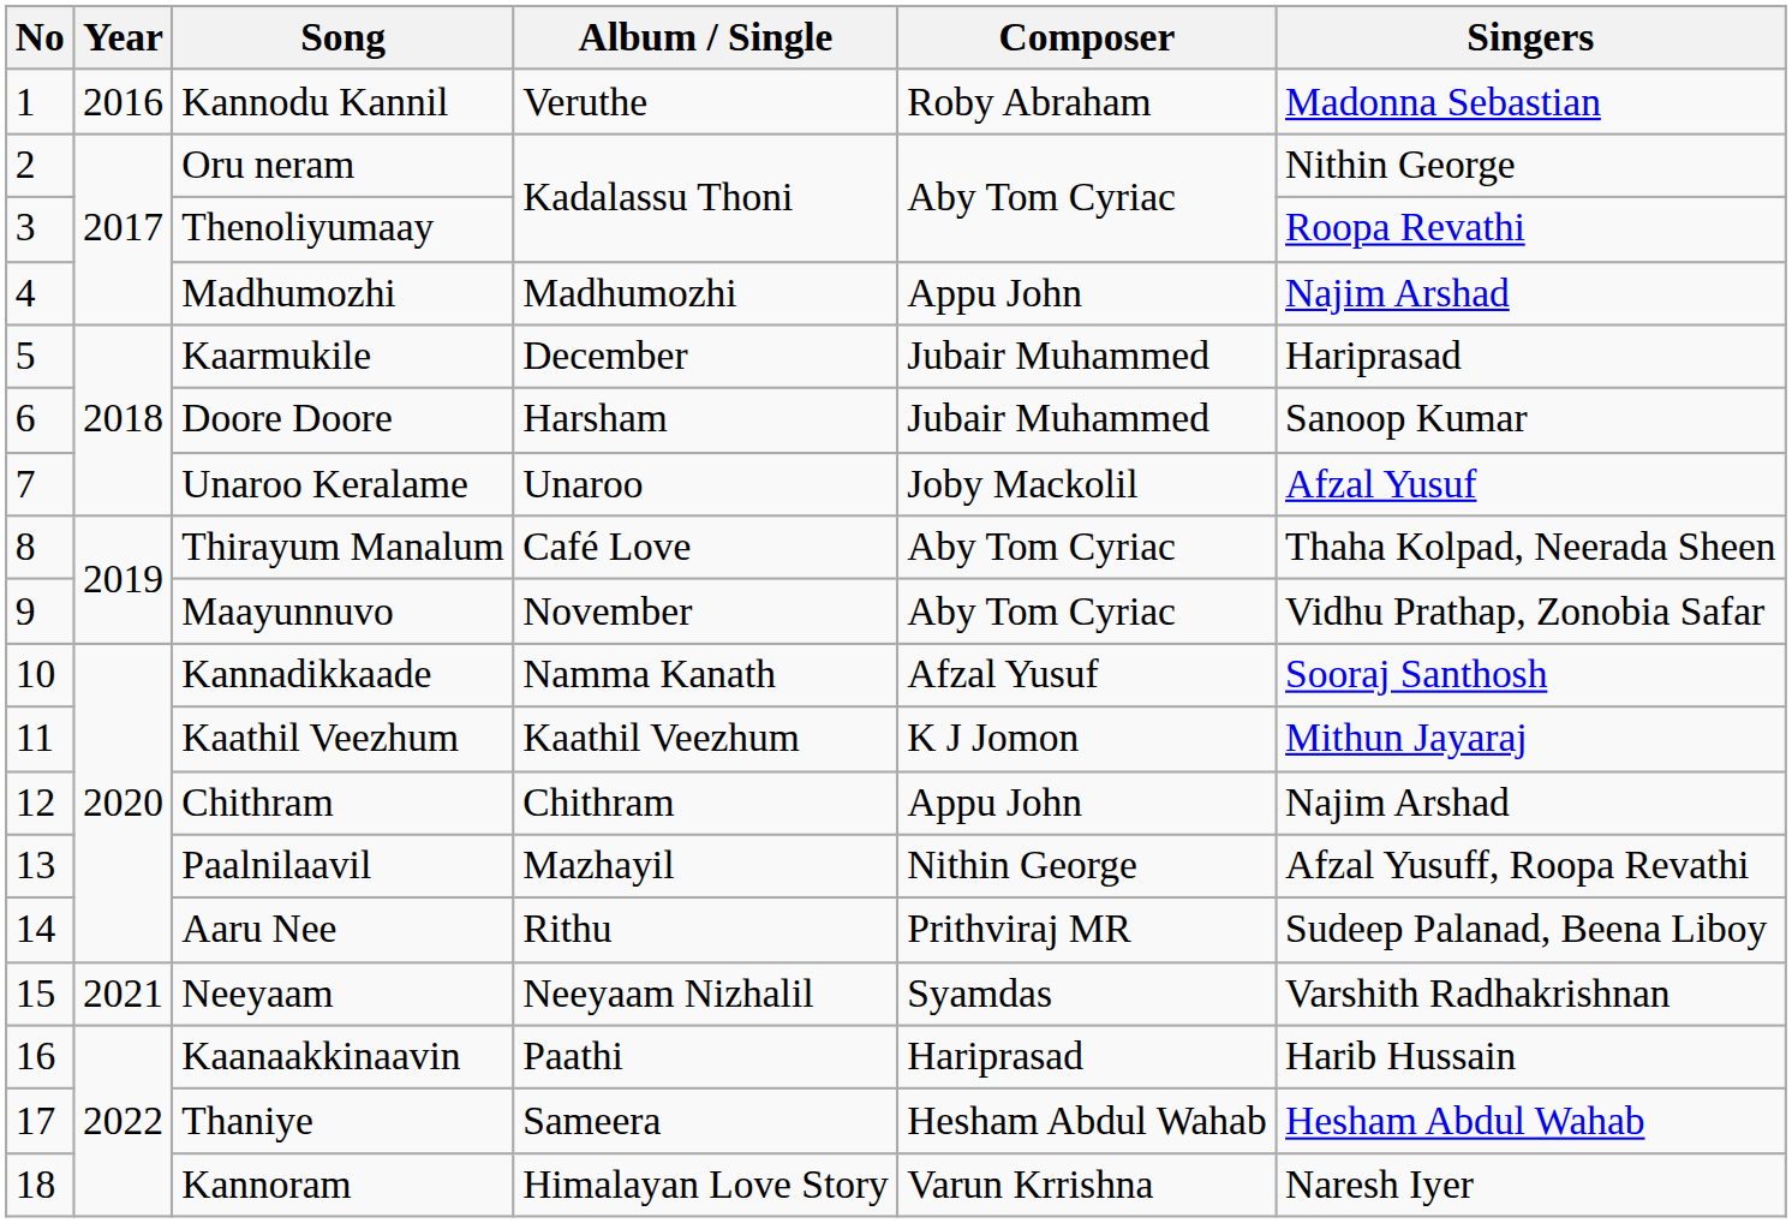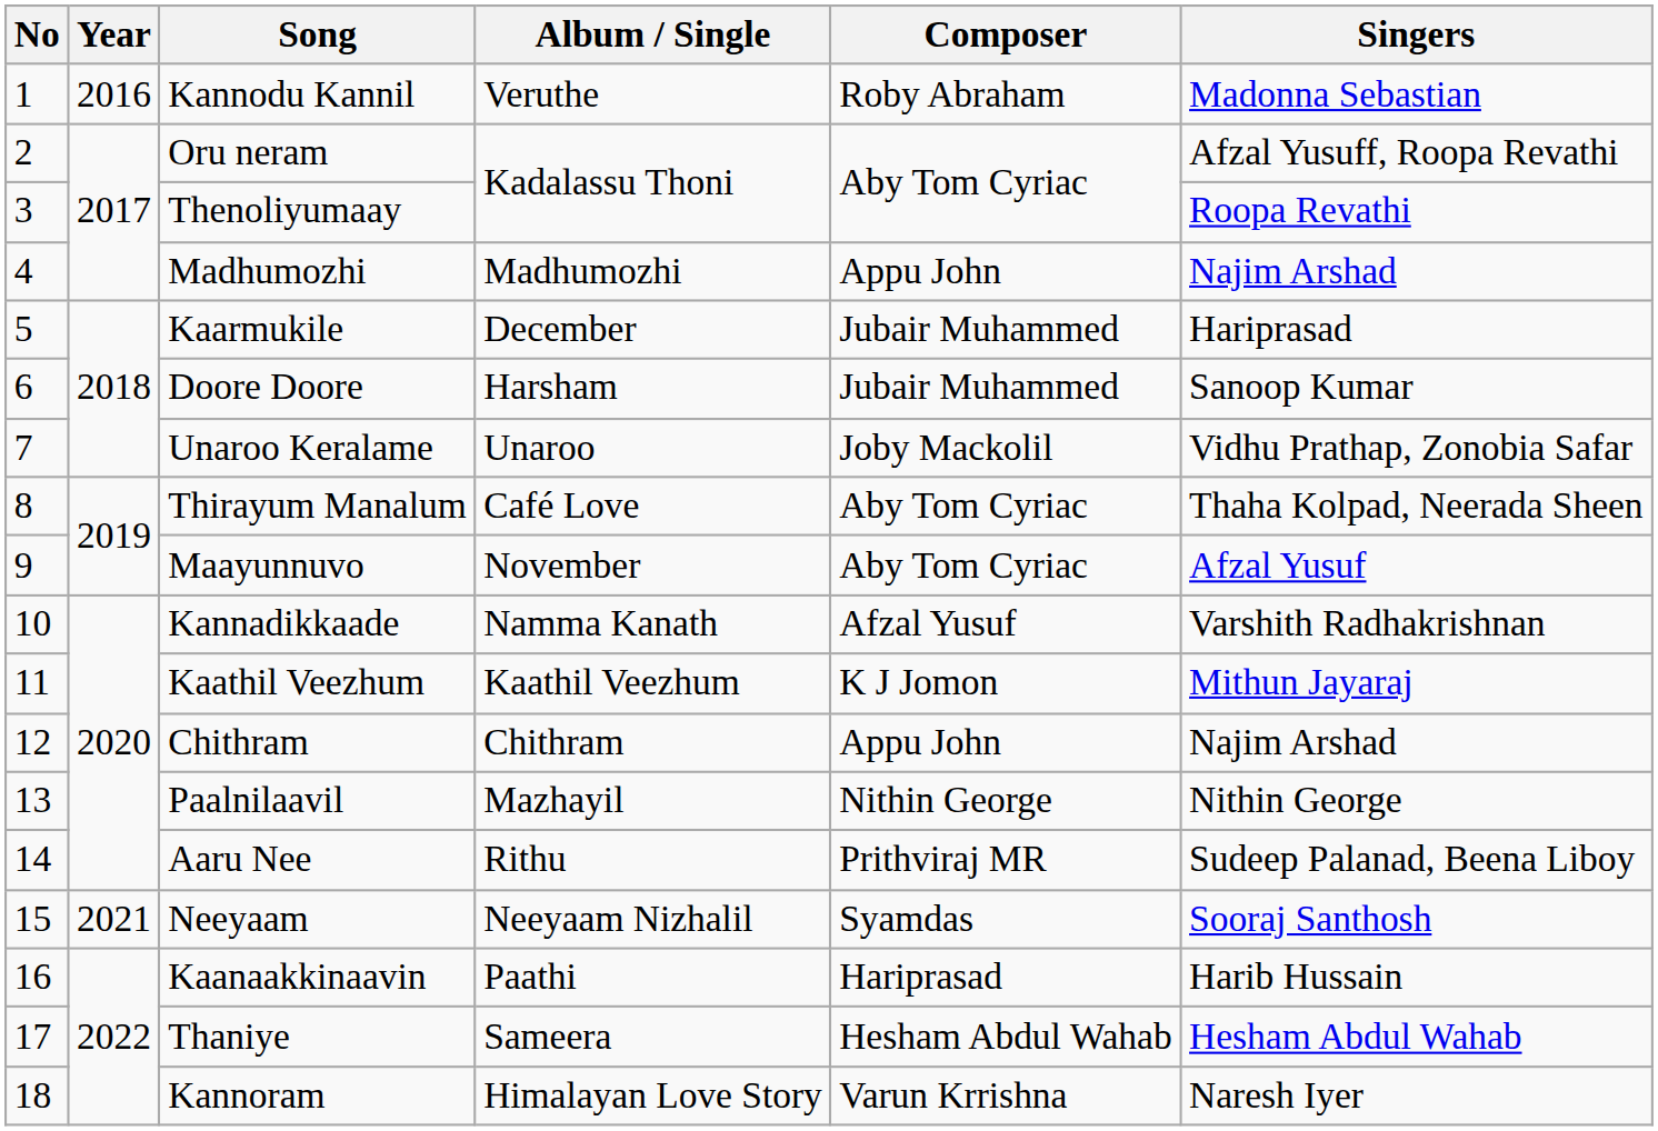Oru neram | Singers: Nithin George -> Afzal Yusuff, Roopa Revathi
Unaroo Keralame | Singers: Afzal Yusuf -> Vidhu Prathap, Zonobia Safar
Maayunnuvo | Singers: Vidhu Prathap, Zonobia Safar -> Afzal Yusuf
Kannadikkaade | Singers: Sooraj Santhosh -> Varshith Radhakrishnan
Paalnilaavil | Singers: Afzal Yusuff, Roopa Revathi -> Nithin George
Neeyaam | Singers: Varshith Radhakrishnan -> Sooraj Santhosh
